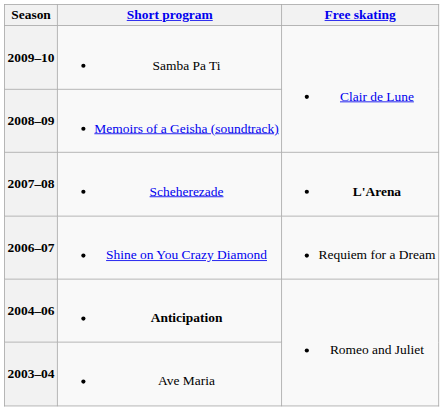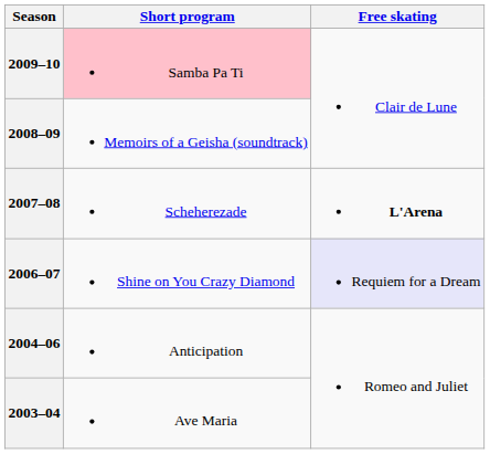2009–10 | Short program: no background -> pink background
2006–07 | Free skating: no background -> lavender background
2004–06 | Short program: bold -> normal
